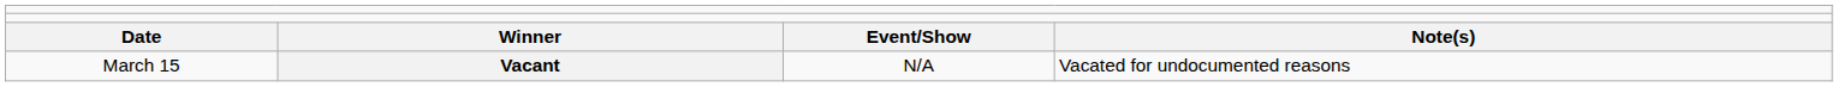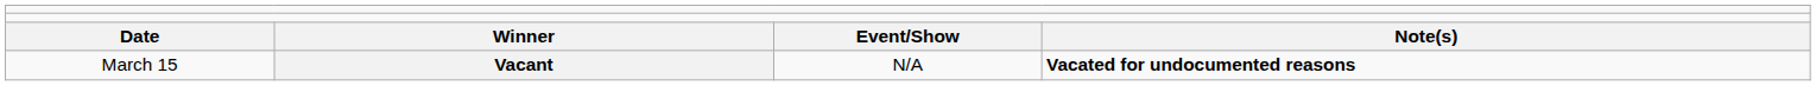March 15 | column 4: normal -> bold
